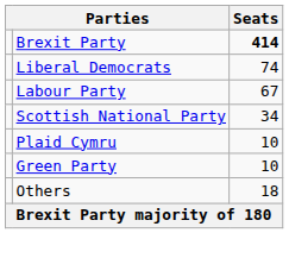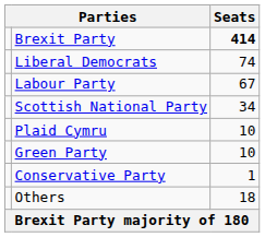+ row: Conservative Party | 1
